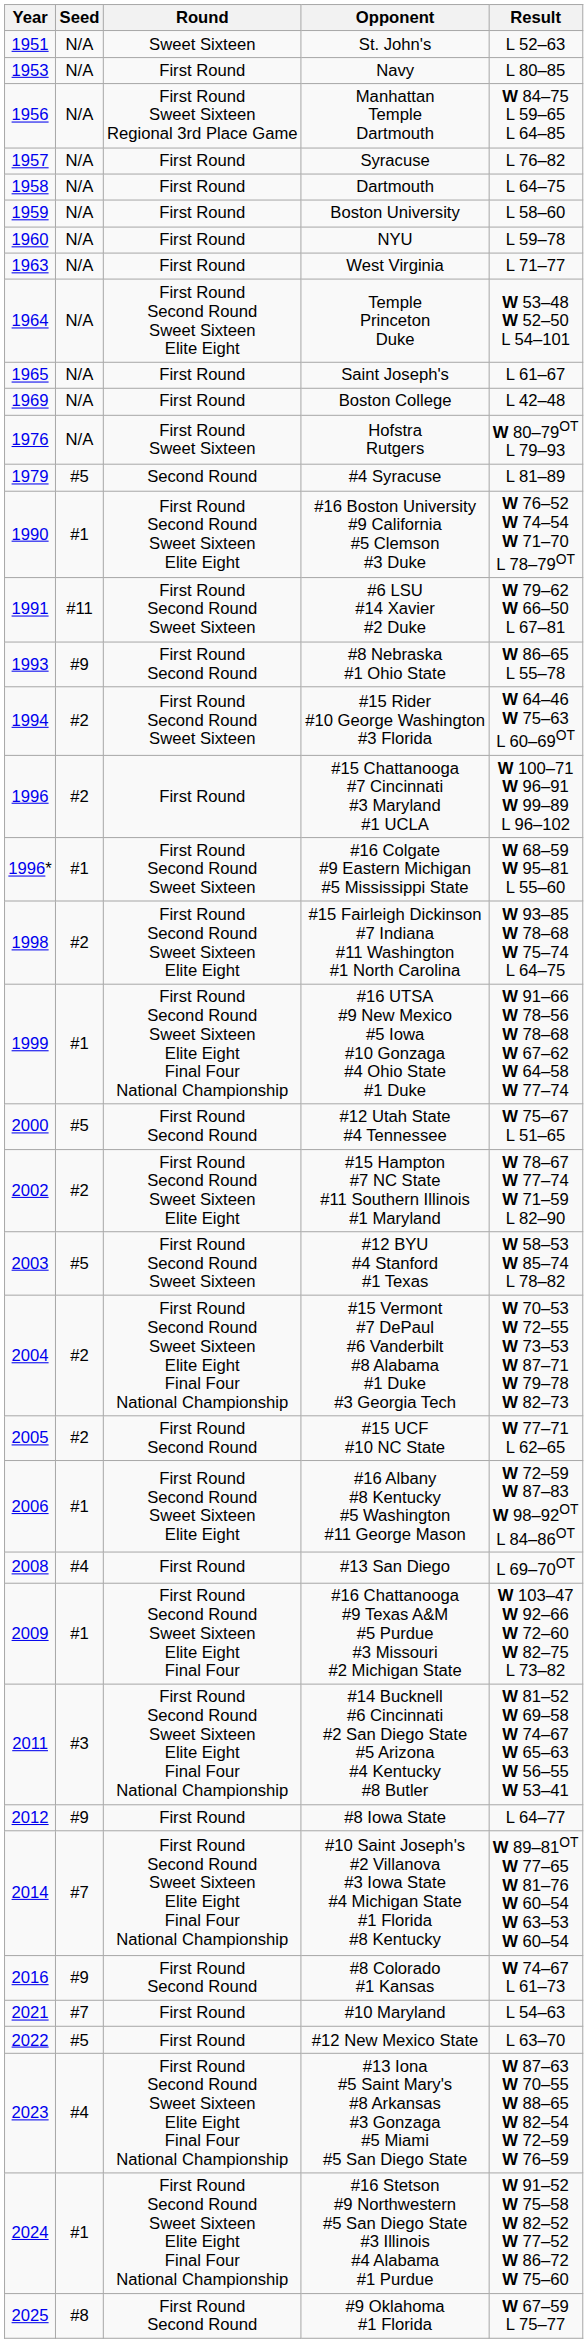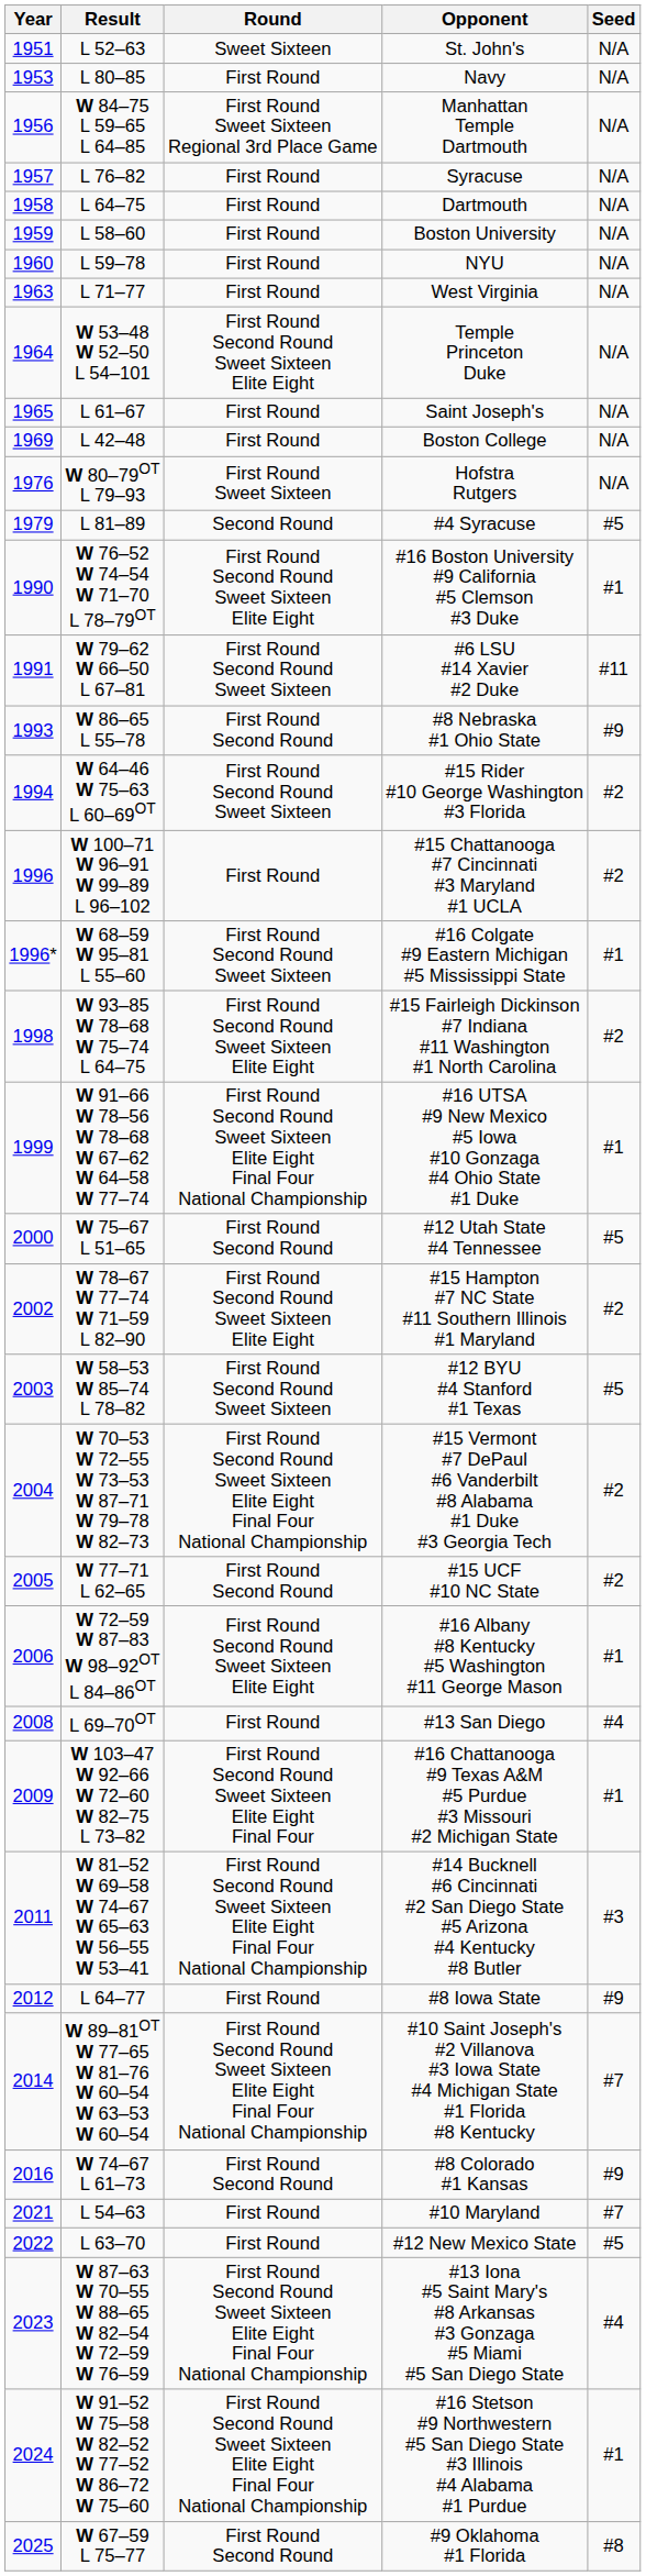columns swapped: Seed <-> Result
